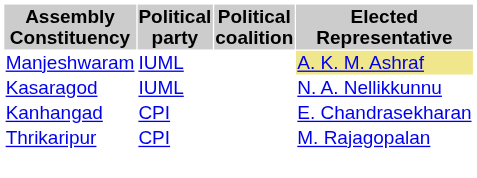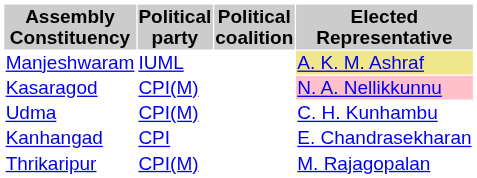Kasaragod | Political party: IUML -> CPI(M)
Kasaragod | Elected Representative: no background -> pink background
+ row: Udma | CPI(M) | C. H. Kunhambu
Thrikaripur | Political party: CPI -> CPI(M)
